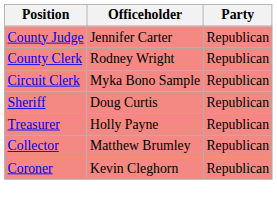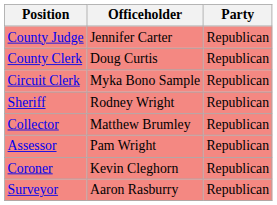County Clerk | Officeholder: Rodney Wright -> Doug Curtis
Sheriff | Officeholder: Doug Curtis -> Rodney Wright
- row: Treasurer | Holly Payne | Republican
+ row: Assessor | Pam Wright | Republican
+ row: Surveyor | Aaron Rasburry | Republican
